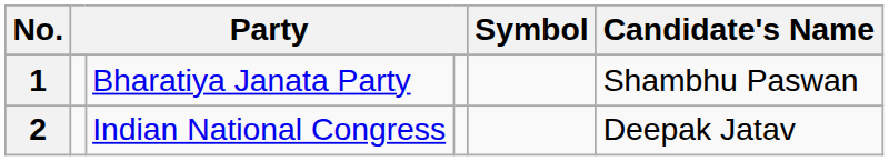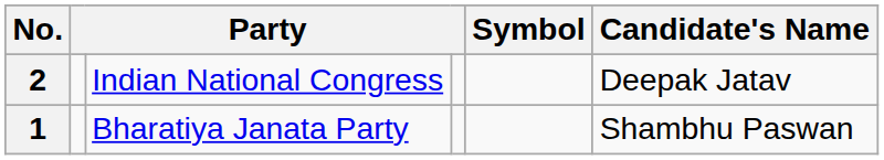rows swapped: 1 <-> 2
